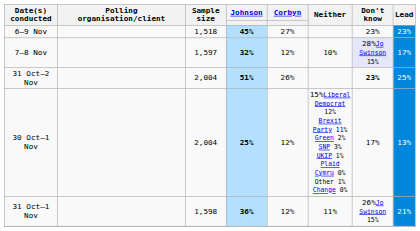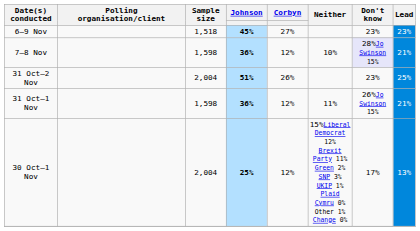7–8 Nov | Sample size: 1,597 -> 1,598
7–8 Nov | Johnson: 32% -> 36%
7–8 Nov | Lead: 17% -> 21%
31 Oct–2 Nov | Don't know: bold -> normal
rows swapped: 31 Oct–1 Nov <-> 30 Oct–1 Nov
